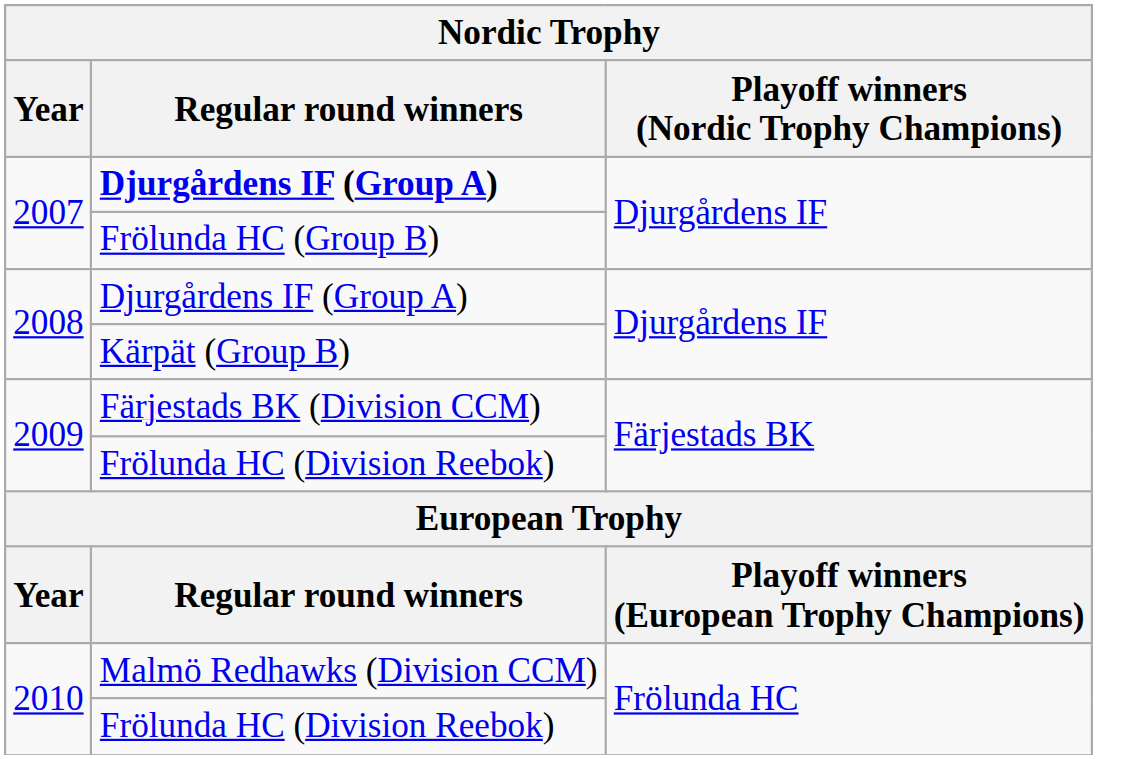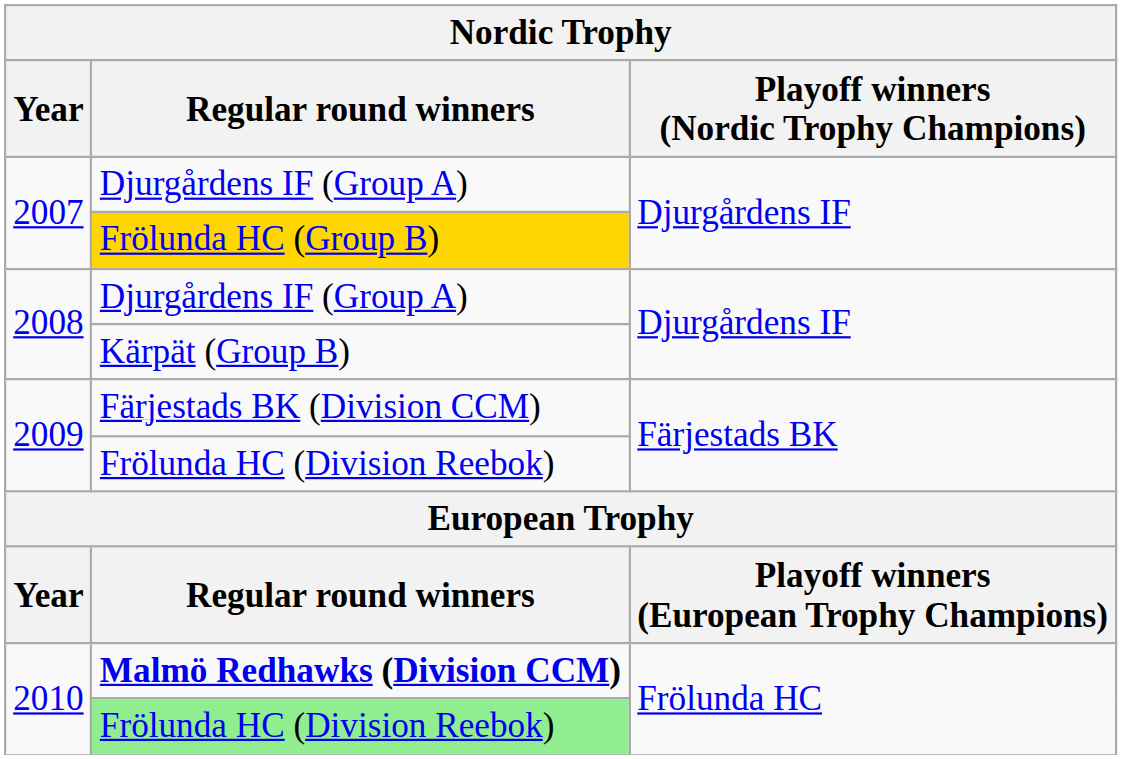2007 / Djurgårdens IF (Group A) | Regular round winners: bold -> normal
Frölunda HC (Group B) | Regular round winners: no background -> gold background
Malmö Redhawks (Division CCM) | Regular round winners: normal -> bold
2010 / Frölunda HC (Division Reebok) | Regular round winners: no background -> lightgreen background
